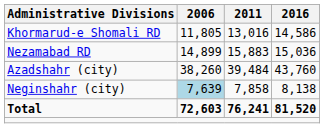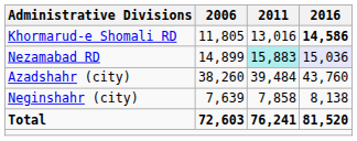Khormarud-e Shomali RD | 2016: normal -> bold
Nezamabad RD | 2011: no background -> paleturquoise background
Nezamabad RD | 2016: no background -> lavender background
Neginshahr (city) | 2006: lightblue background -> no background
